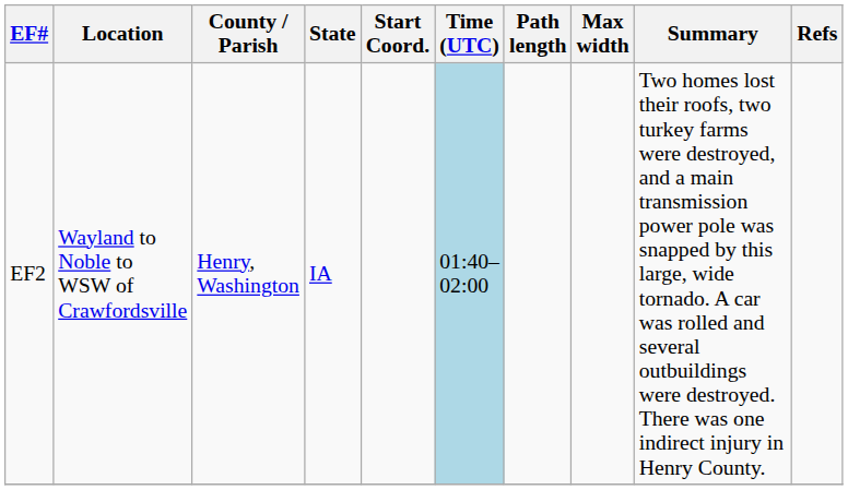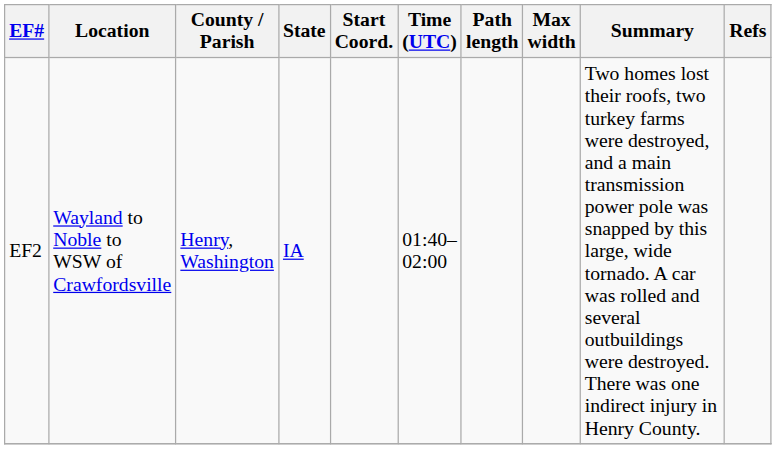EF2 | Time (UTC): lightblue background -> no background
